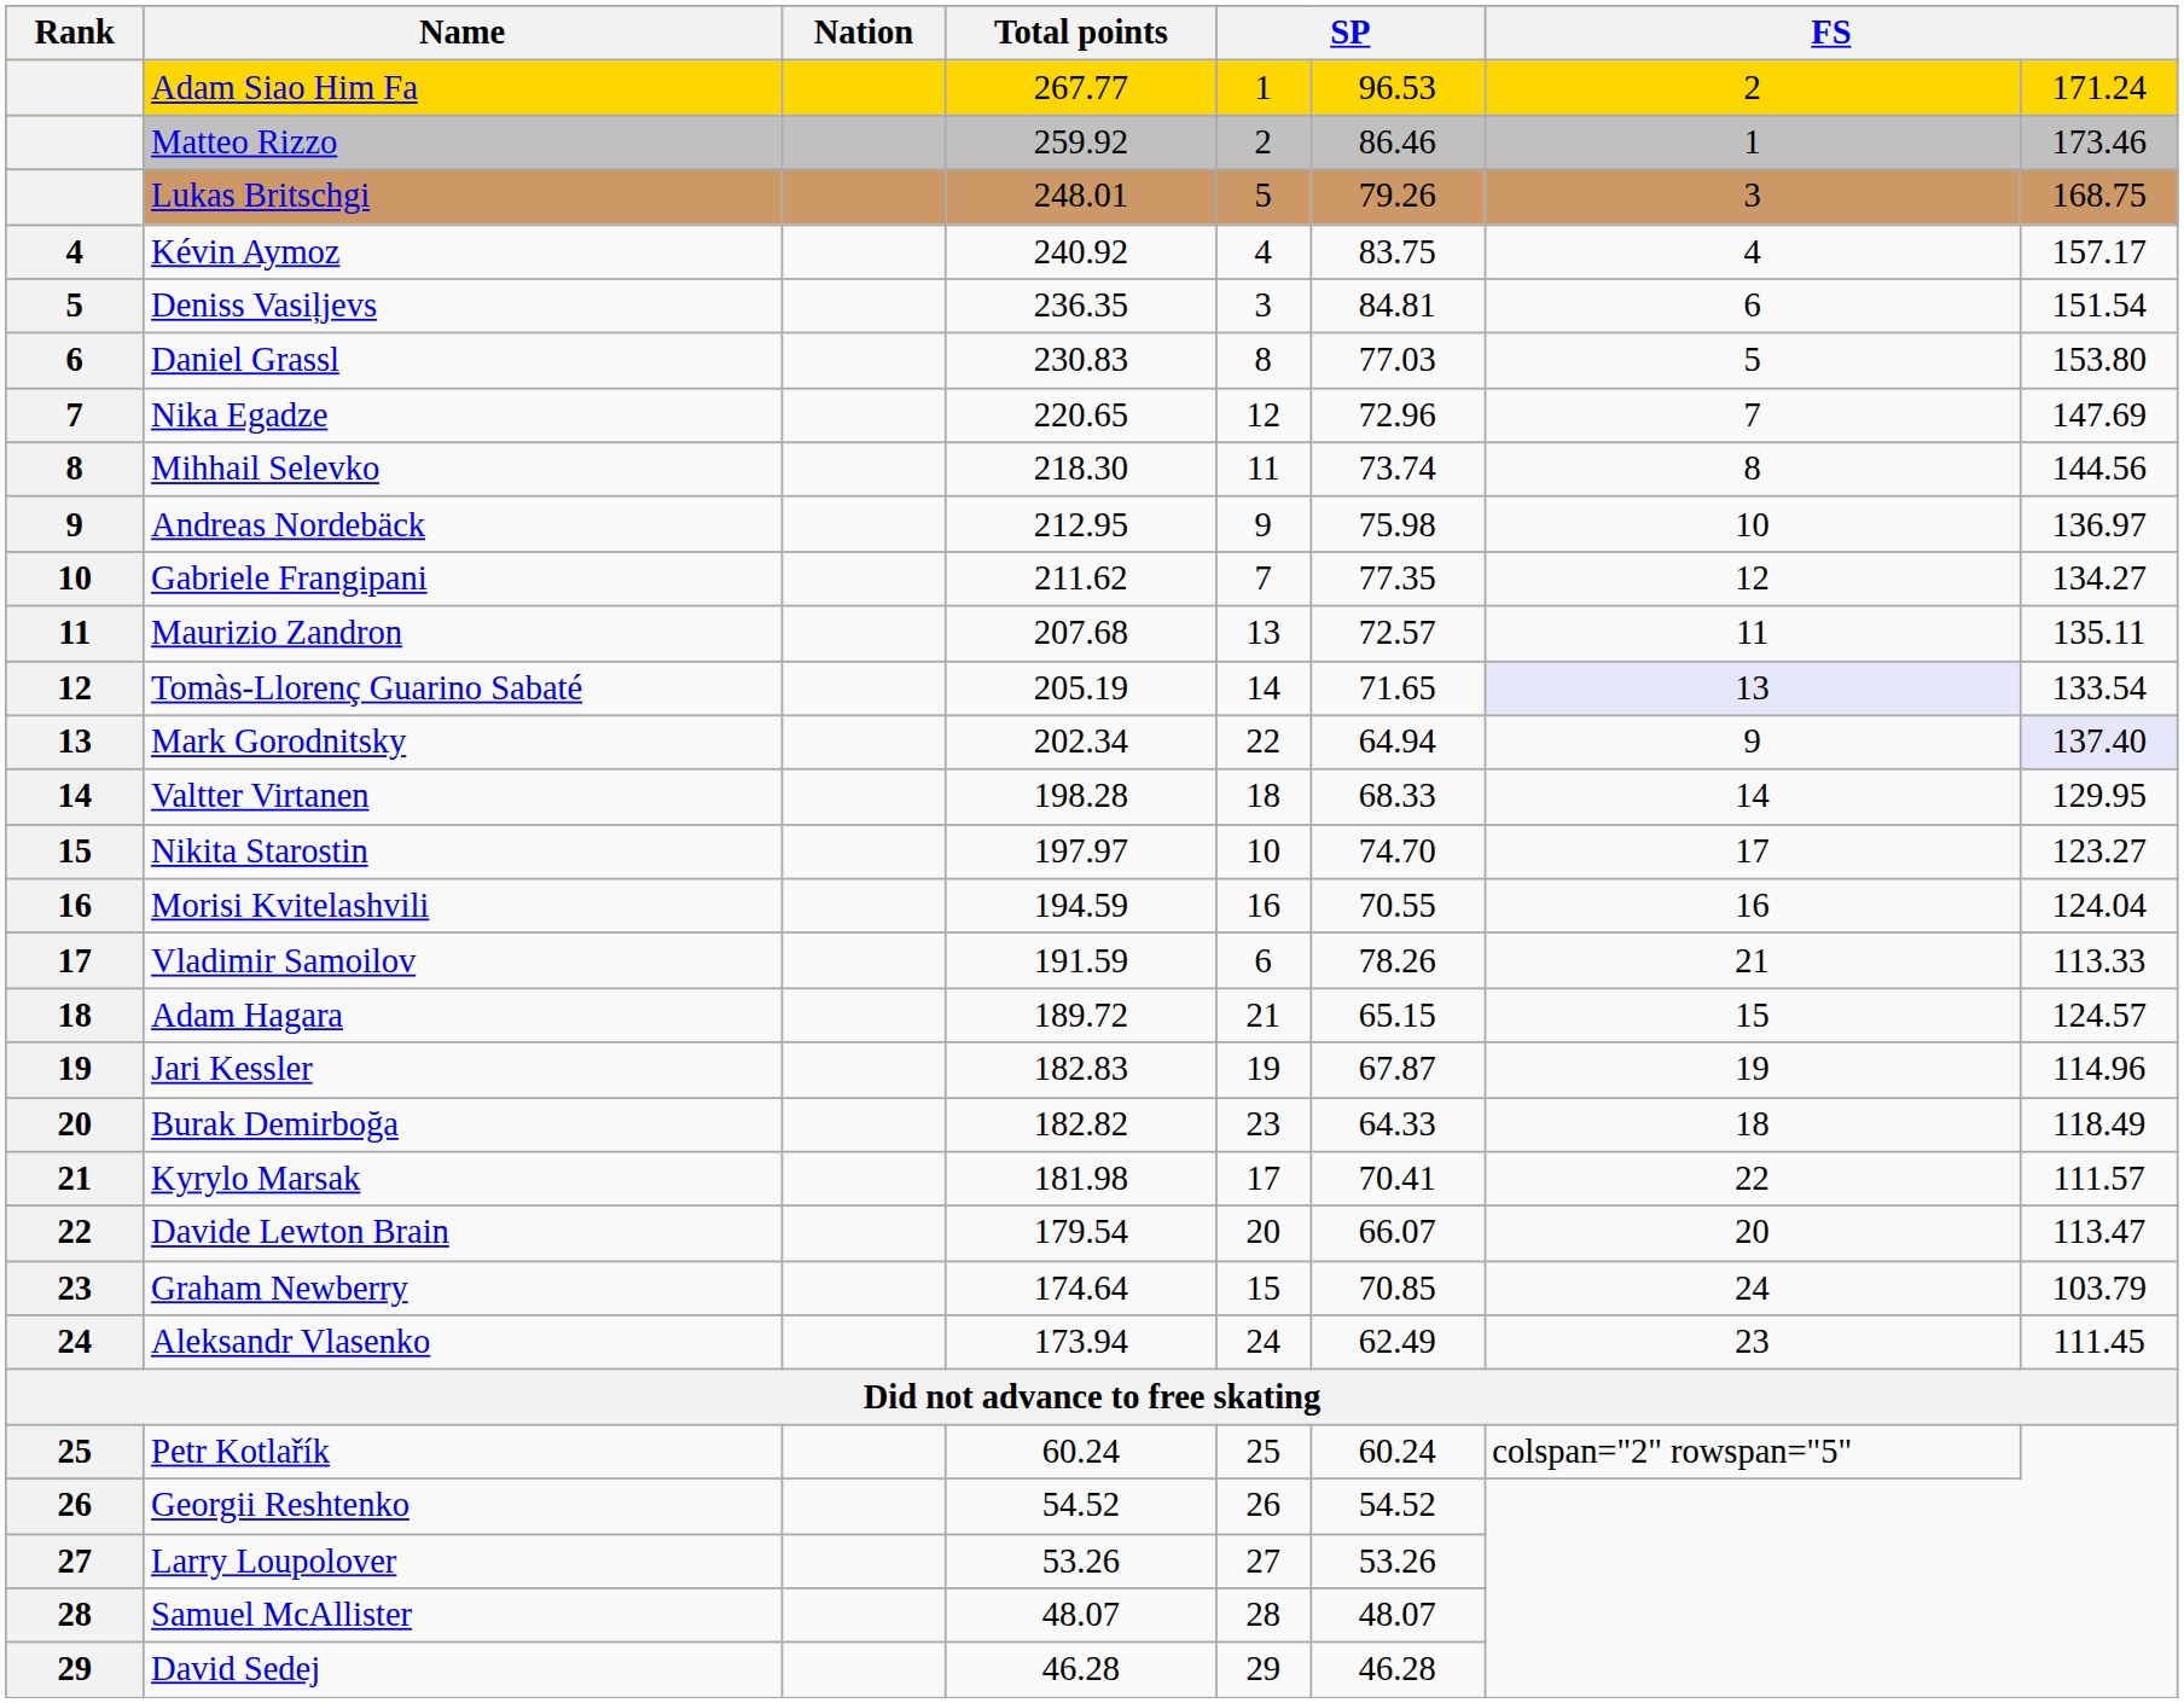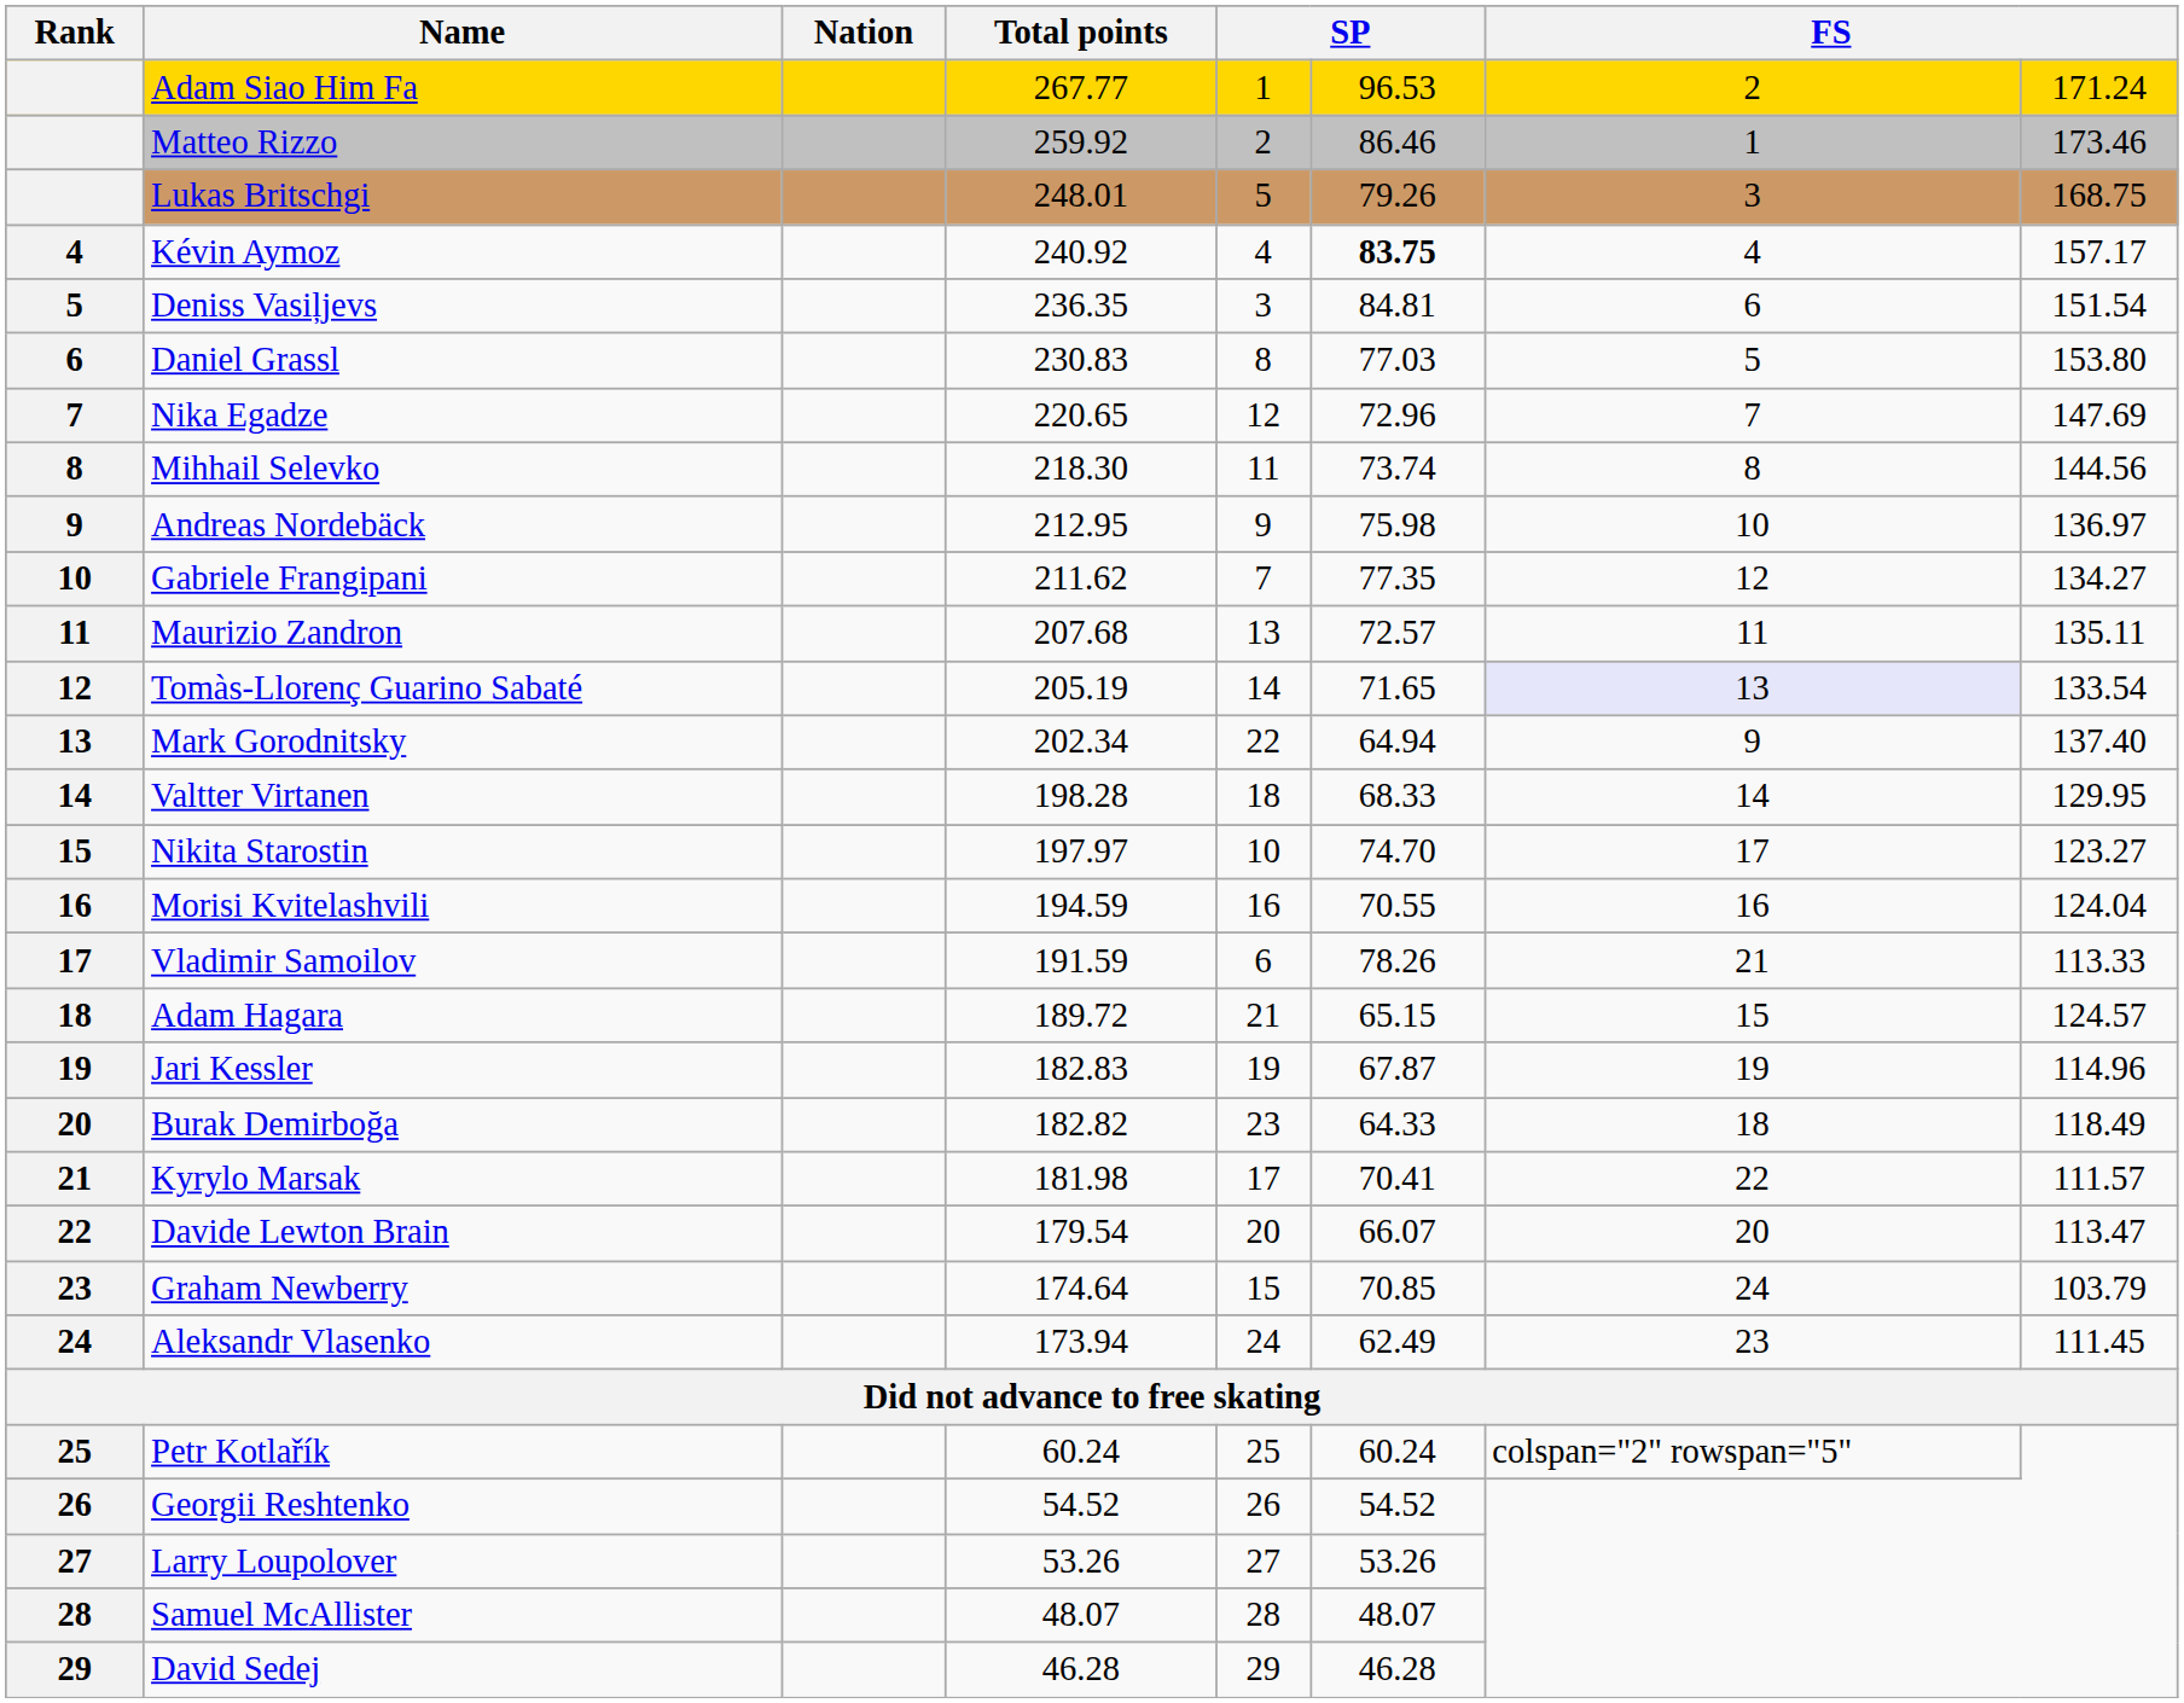Kévin Aymoz | column 6: normal -> bold
Mark Gorodnitsky | column 8: lavender background -> no background
